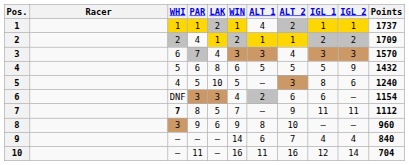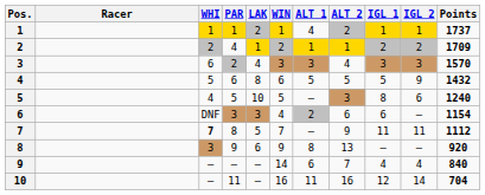row 4 | PAR: 7 -> 2
row 9 | ALT 2: 10 -> 13
row 9 | Points: 960 -> 920
